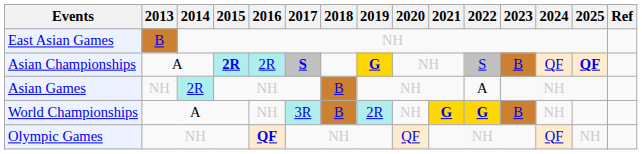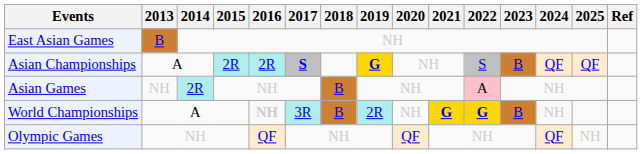Asian Championships | 2015: bold -> normal
Asian Championships | 2025: bold -> normal
Asian Games | 2022: no background -> pink background
World Championships | 2016: normal -> bold
Olympic Games | 2016: bold -> normal
